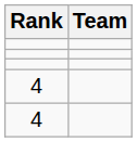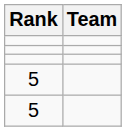row 5 | Rank: 4 -> 5
row 6 | Rank: 4 -> 5
